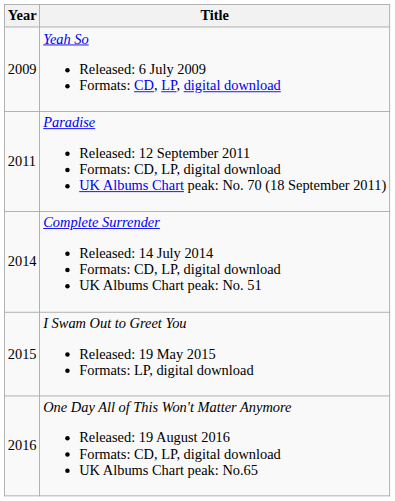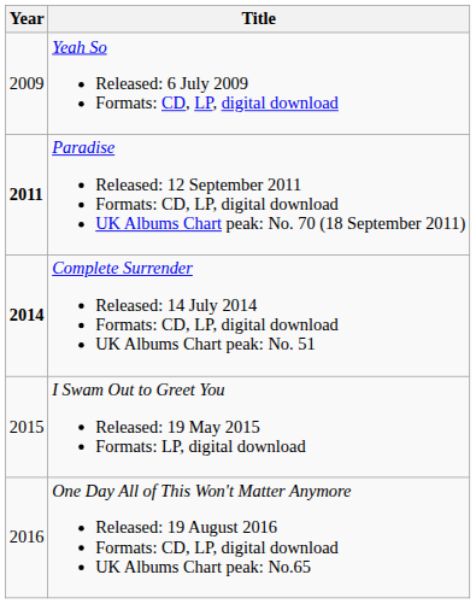row 3 | Year: normal -> bold
row 4 | Year: normal -> bold
